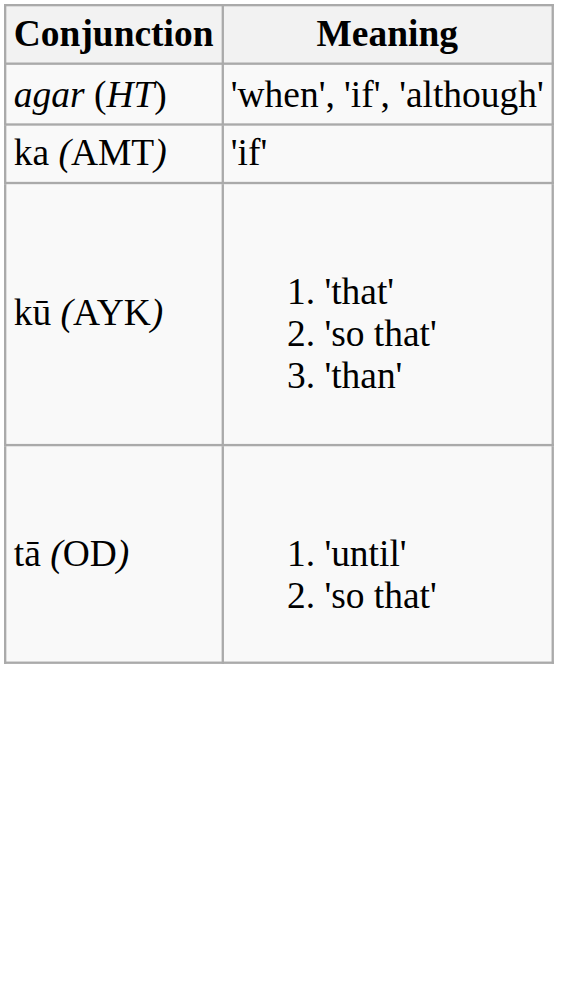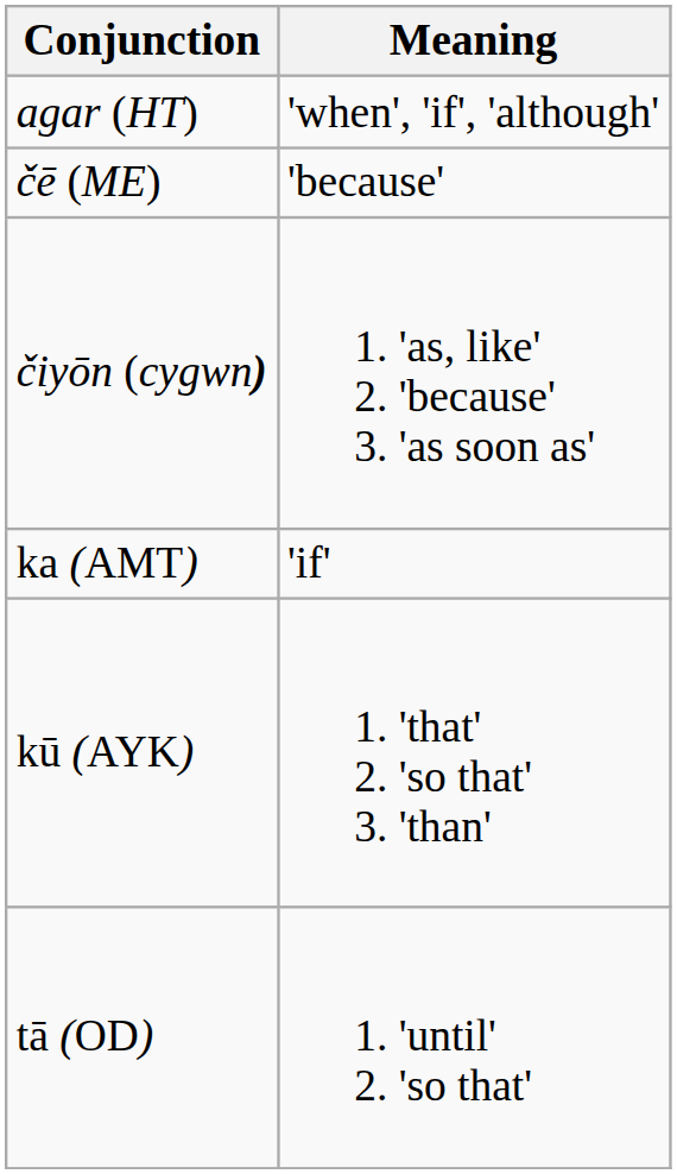+ row: čē (ME) | 'because'
+ row: čiyōn (cygwn) | 'as, like' 'because' 'as soon as'
